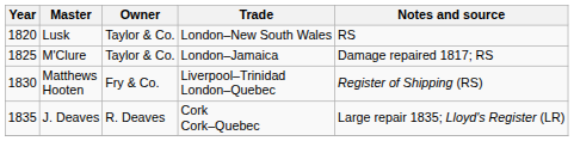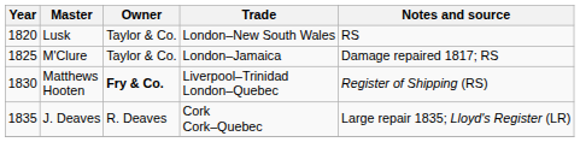Matthews Hooten | Owner: normal -> bold
